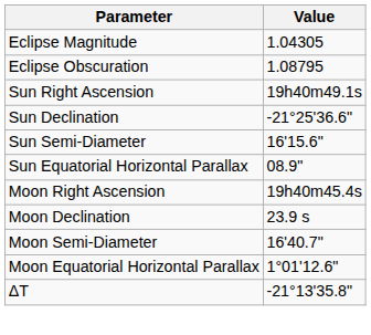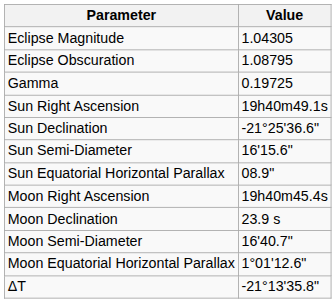+ row: Gamma | 0.19725
